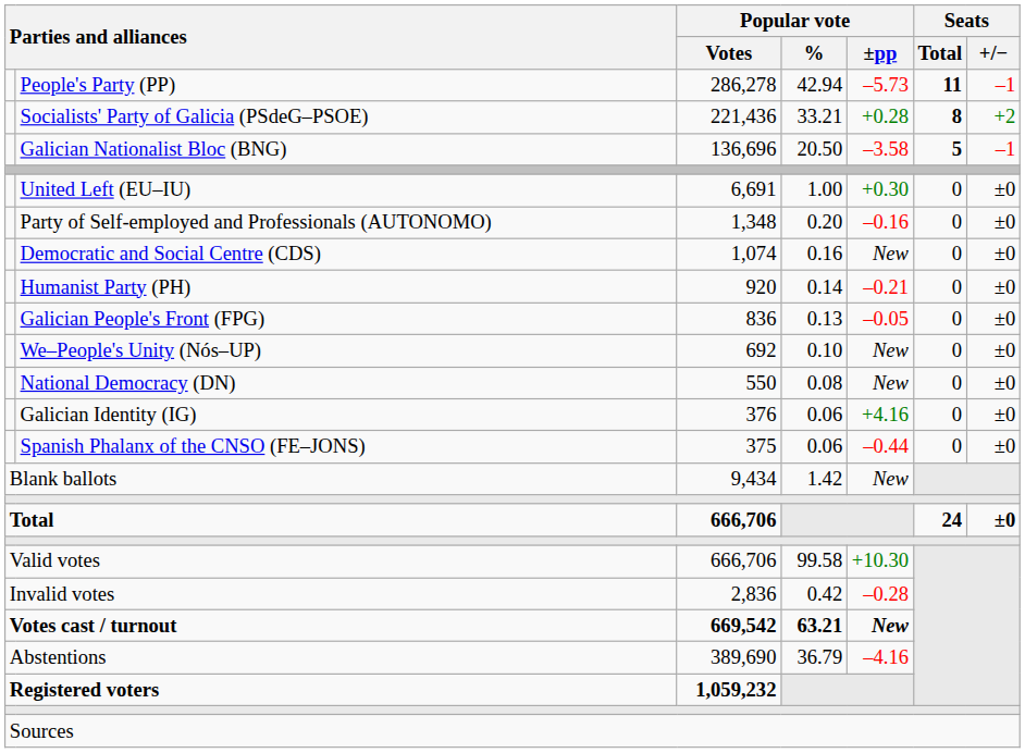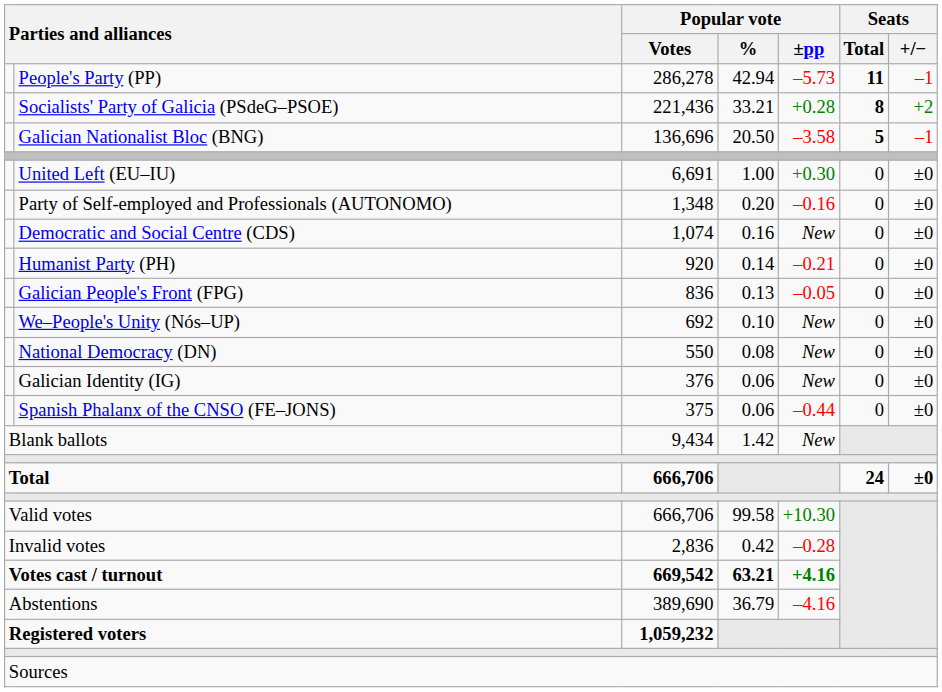Galician Identity (IG) | Popular vote / ±pp: +4.16 -> New
Votes cast / turnout | Popular vote / ±pp: New -> +4.16
